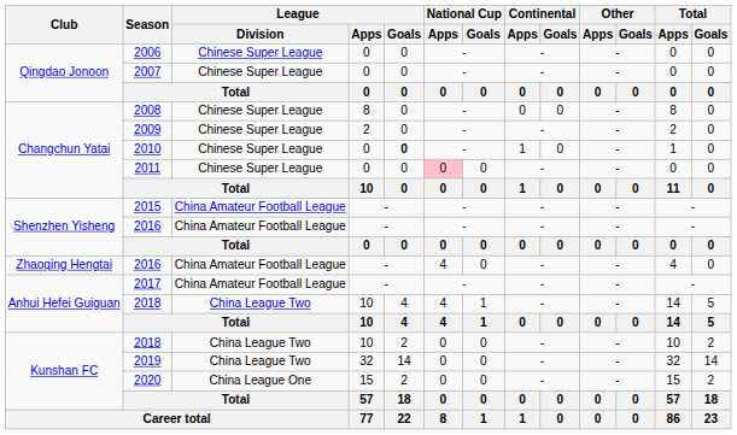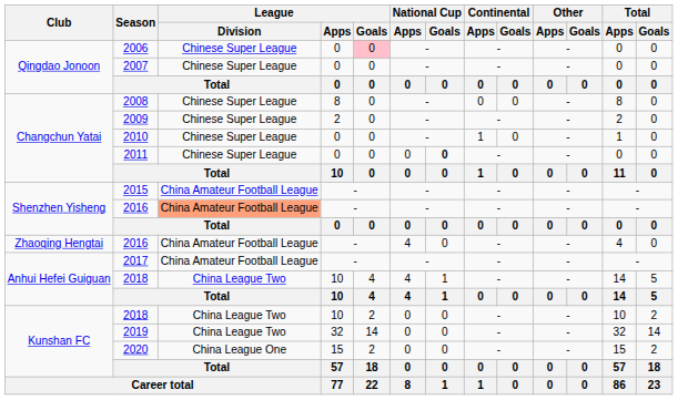2006 | League / Goals: no background -> pink background
2010 | League / Goals: bold -> normal
2011 | National Cup / Apps: pink background -> no background
2011 | National Cup / Goals: normal -> bold
Shenzhen Yisheng / 2016 | League / Division: no background -> lightsalmon background
